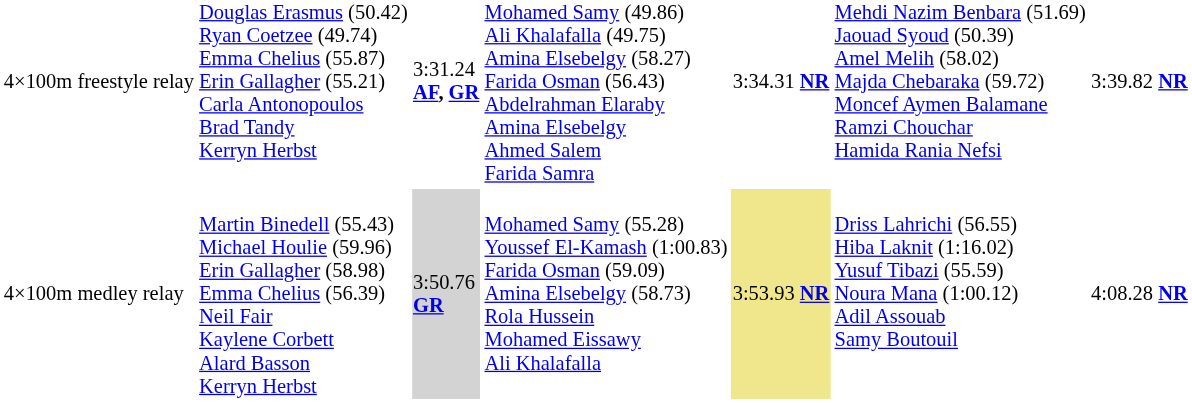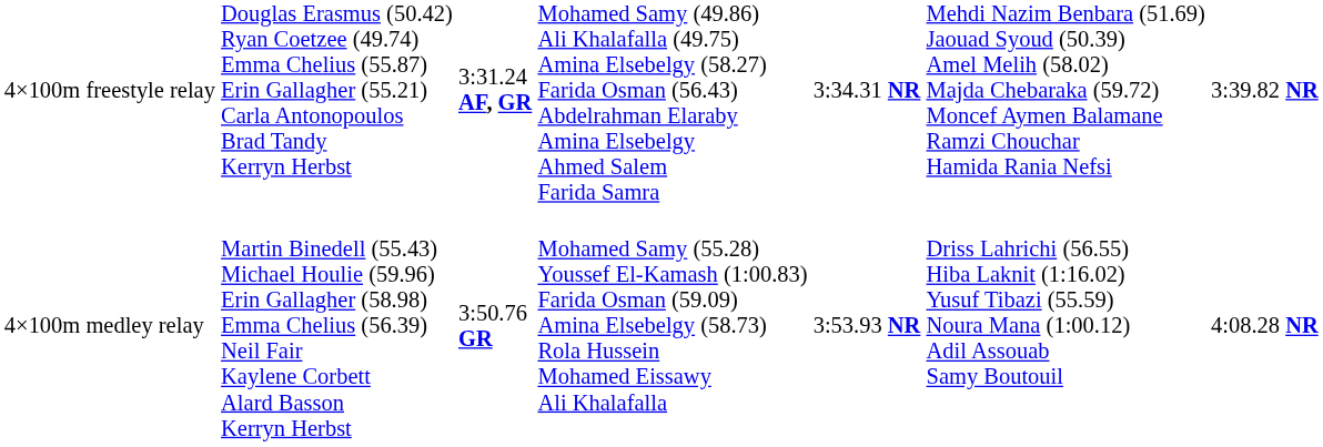4×100m medley relay | column 3: lightgrey background -> no background
4×100m medley relay | column 5: khaki background -> no background
